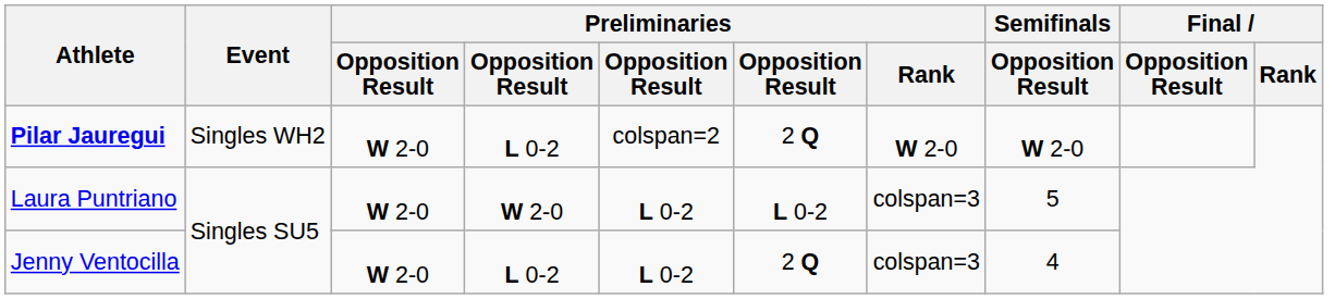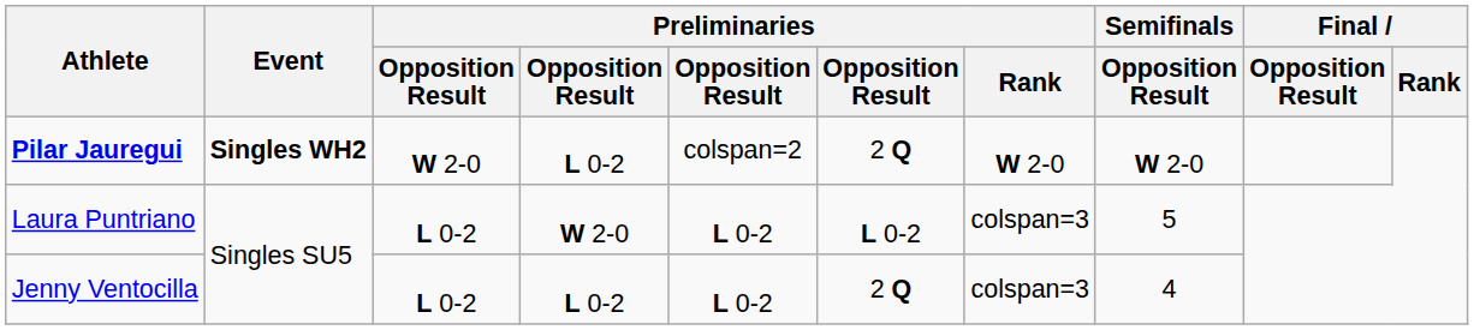Pilar Jauregui | Event: normal -> bold
Laura Puntriano | column 3: W 2-0 -> L 0-2
Jenny Ventocilla | column 3: W 2-0 -> L 0-2
